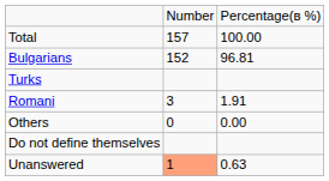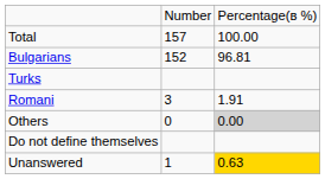Others | column 3: no background -> lightgrey background
Unanswered | column 2: lightsalmon background -> no background
Unanswered | column 3: no background -> gold background
